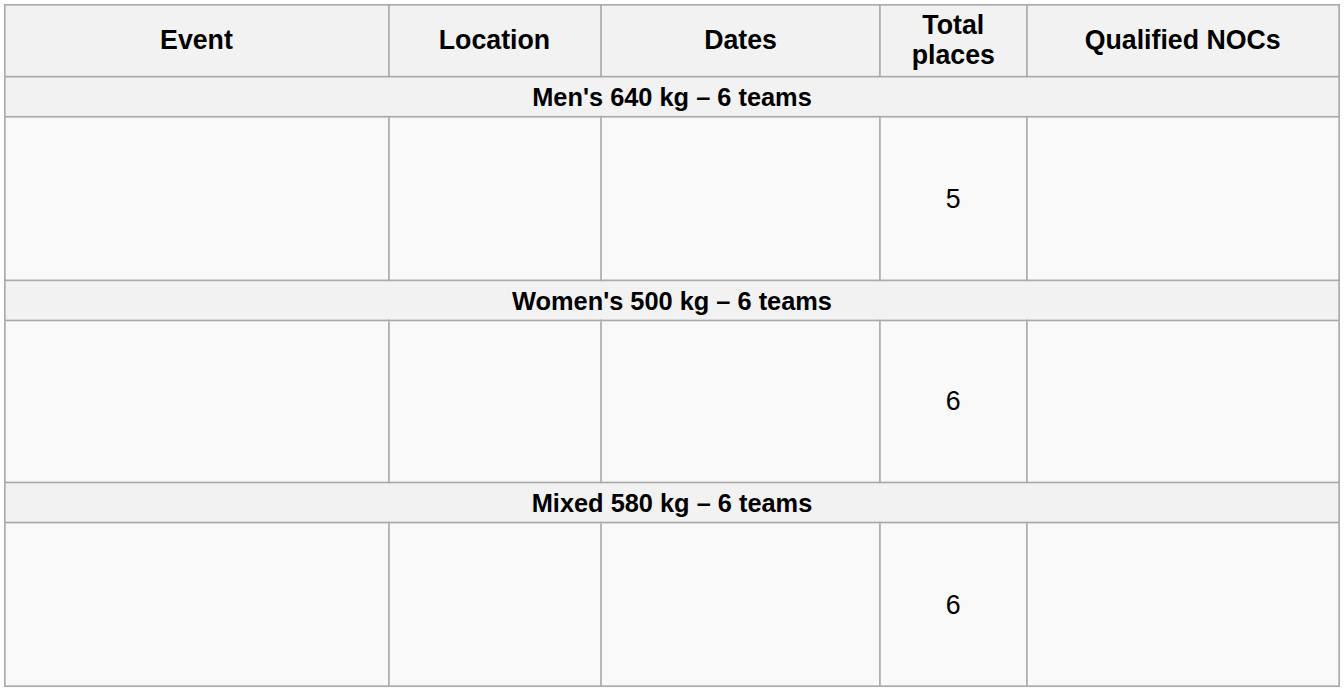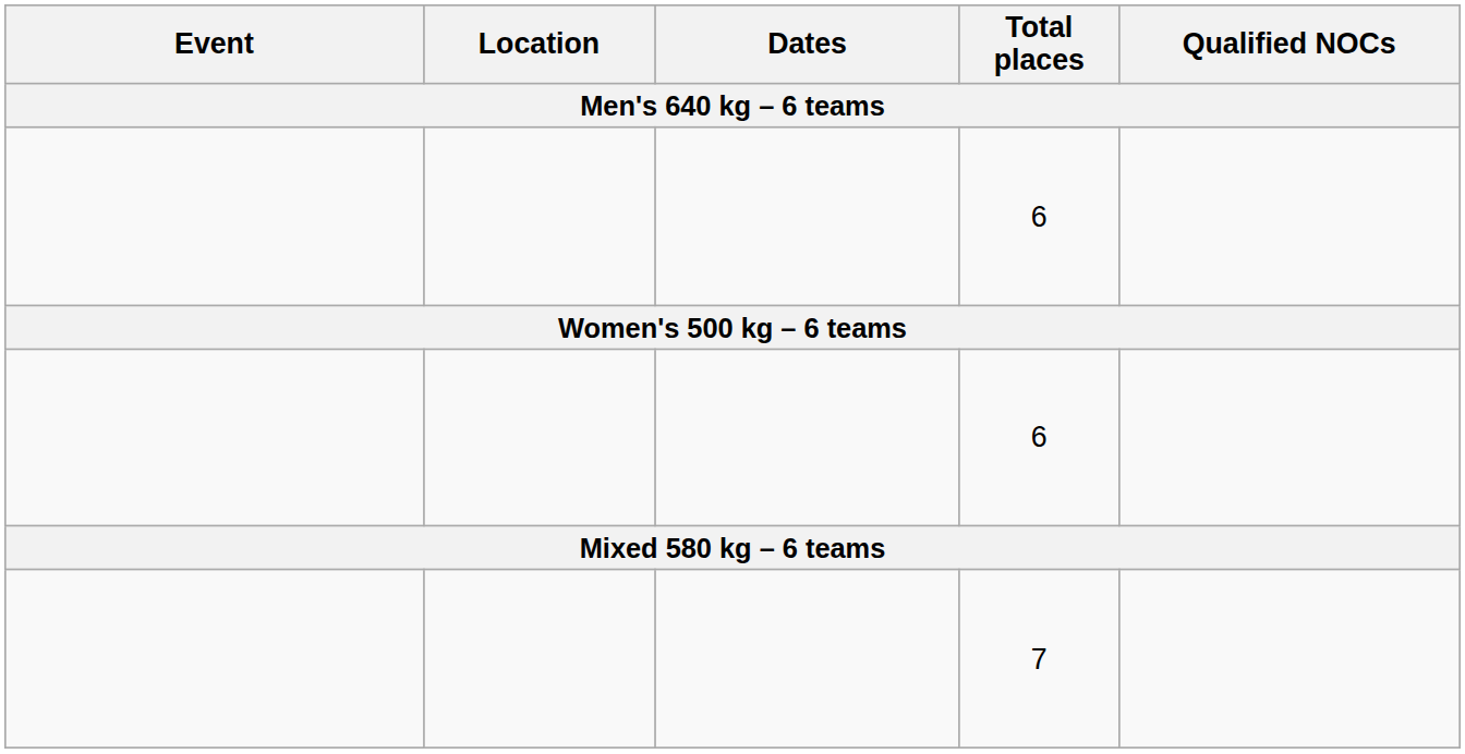row 3 | Total places: 5 -> 6
row 7 | Total places: 6 -> 7
